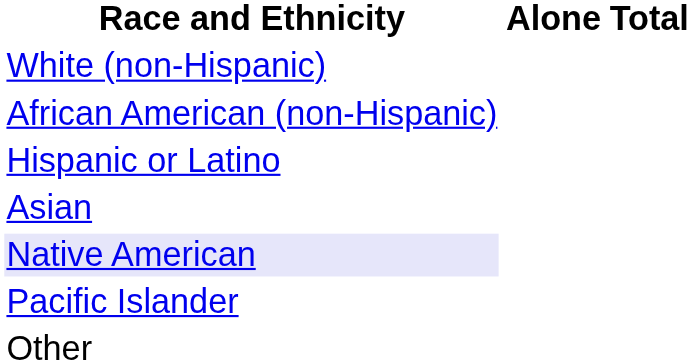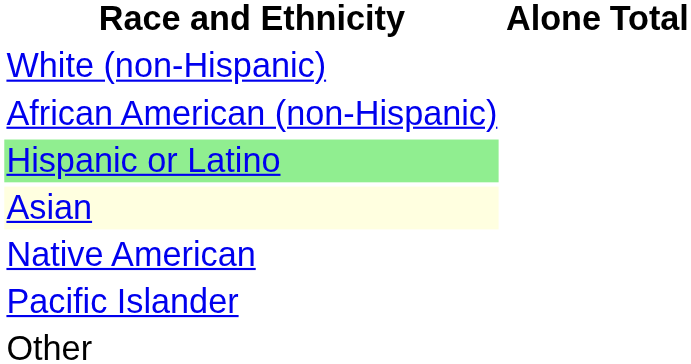Hispanic or Latino | Race and Ethnicity: no background -> lightgreen background
Asian | Race and Ethnicity: no background -> lightyellow background
Native American | Race and Ethnicity: lavender background -> no background
